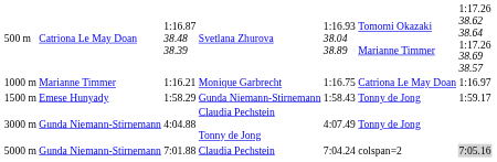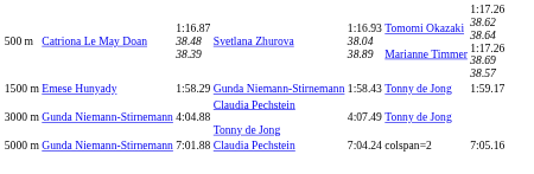- row: 1000 m | Marianne Timmer | 1:16.21 | Monique Garbrecht | 1:16.75 | Catriona Le May Doan | 1:16.97
Claudia Pechstein | column 7: lightgrey background -> no background
